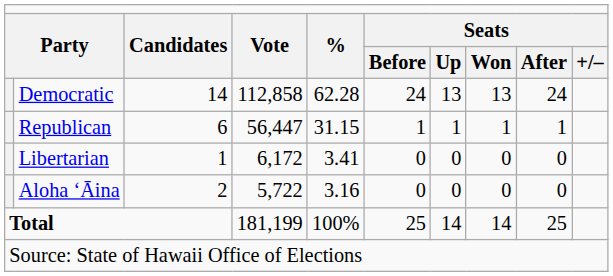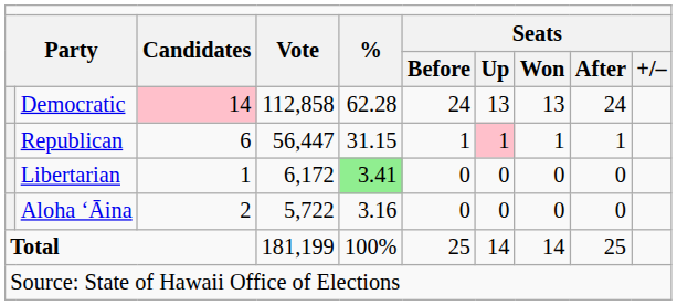Democratic | column 3: no background -> pink background
Republican | column 7: no background -> pink background
Libertarian | column 5: no background -> lightgreen background
